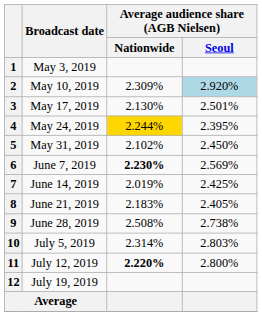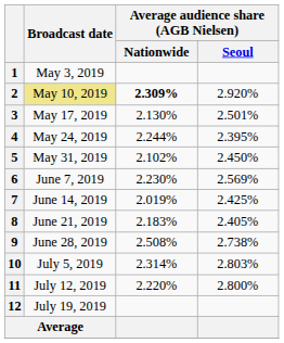2 | Broadcast date: no background -> khaki background
2 | Average audience share (AGB Nielsen) / Nationwide: normal -> bold
2 | Average audience share (AGB Nielsen) / Seoul: lightblue background -> no background
4 | Average audience share (AGB Nielsen) / Nationwide: gold background -> no background
6 | Average audience share (AGB Nielsen) / Nationwide: bold -> normal
11 | Average audience share (AGB Nielsen) / Nationwide: bold -> normal
